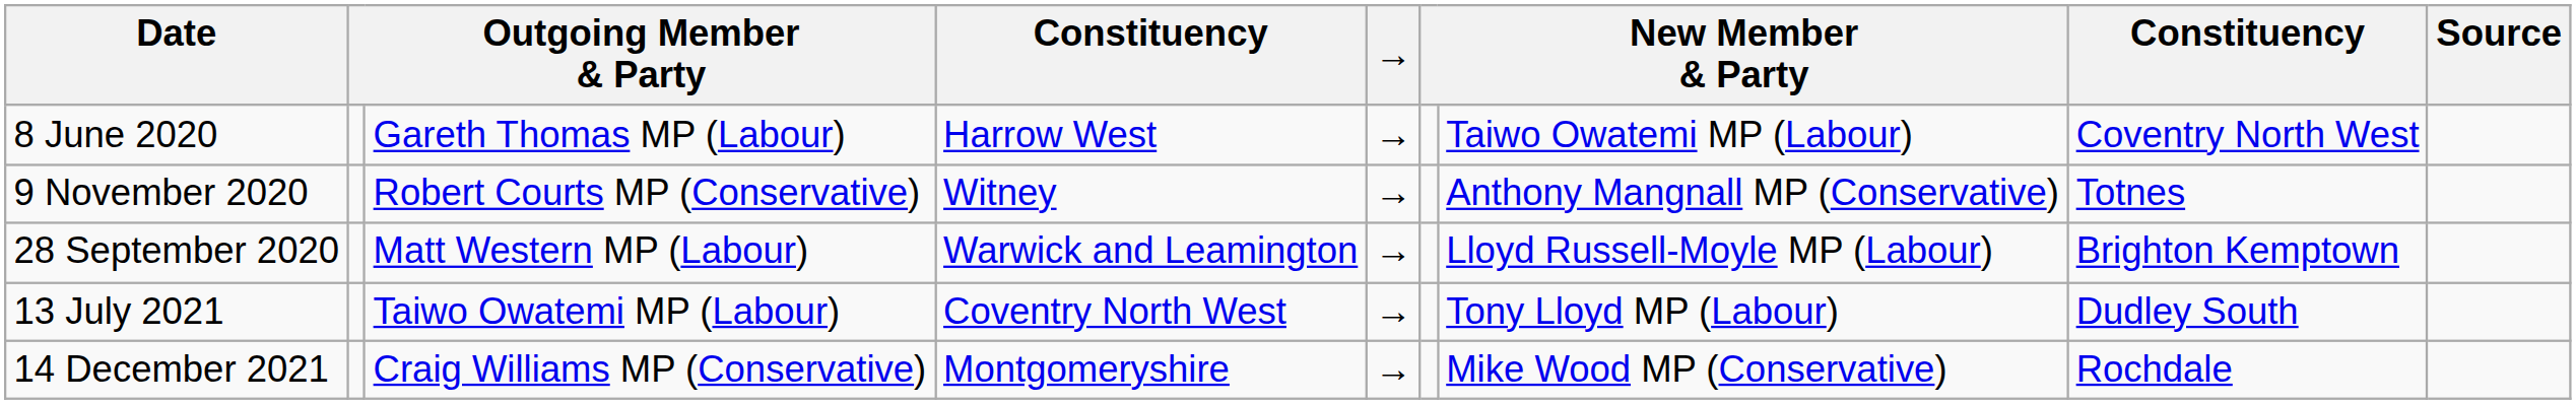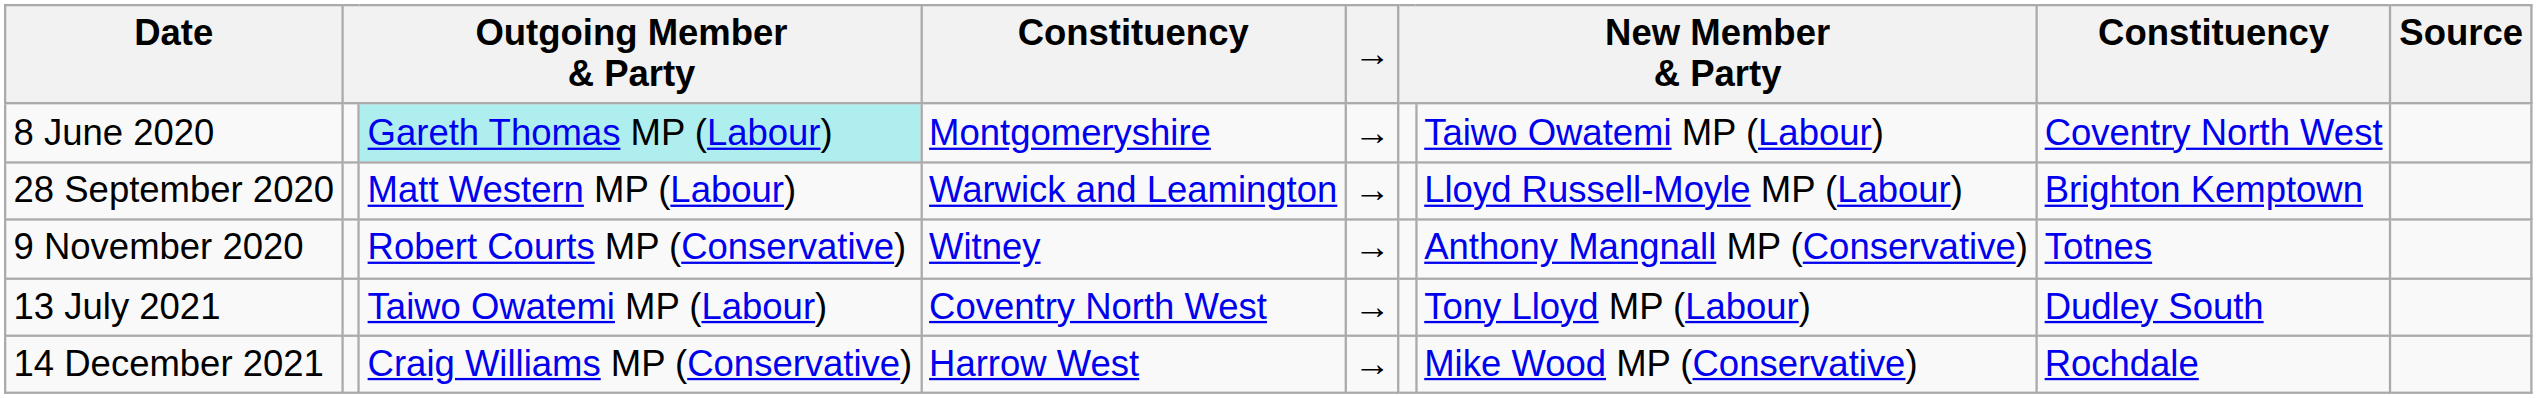8 June 2020 | column 3: no background -> paleturquoise background
8 June 2020 | column 4: Harrow West -> Montgomeryshire
rows swapped: 28 September 2020 <-> 9 November 2020
14 December 2021 | column 4: Montgomeryshire -> Harrow West
